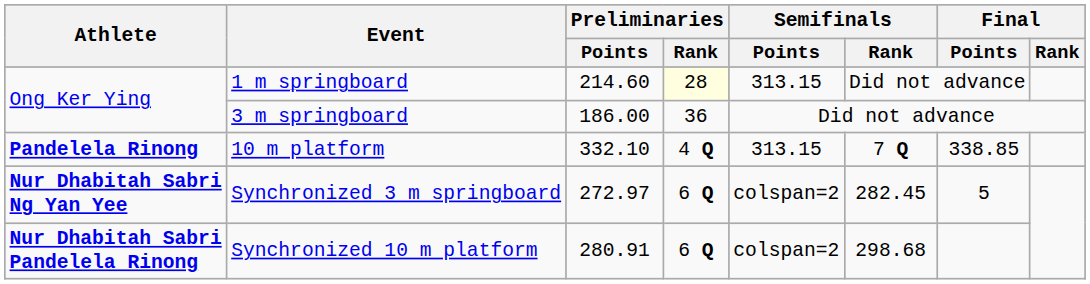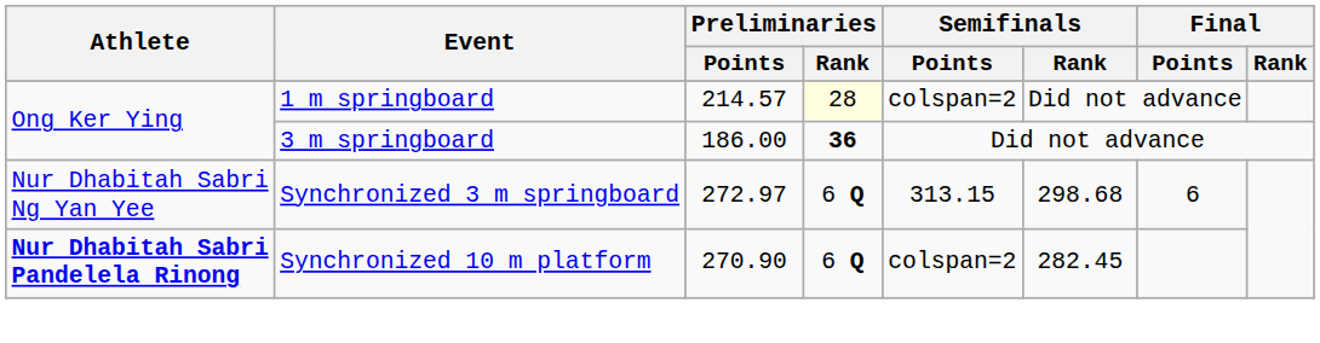1 m springboard | Preliminaries / Points: 214.60 -> 214.57
1 m springboard | Semifinals / Points: 313.15 -> colspan=2
3 m springboard | Preliminaries / Rank: normal -> bold
- row: Pandelela Rinong | 10 m platform | 332.10 | 4 Q | 313.15 | 7 Q | 338.85
Synchronized 3 m springboard | Athlete: bold -> normal
Synchronized 3 m springboard | Semifinals / Points: colspan=2 -> 313.15
Synchronized 3 m springboard | Semifinals / Rank: 282.45 -> 298.68
Synchronized 3 m springboard | Final / Points: 5 -> 6
Synchronized 10 m platform | Preliminaries / Points: 280.91 -> 270.90
Synchronized 10 m platform | Semifinals / Rank: 298.68 -> 282.45
